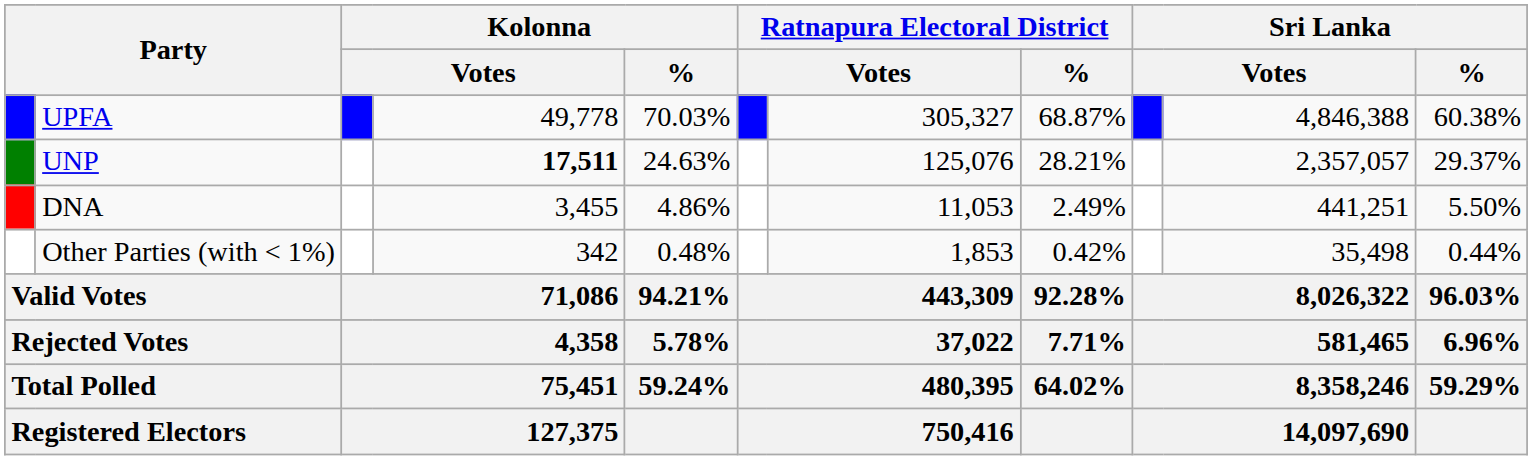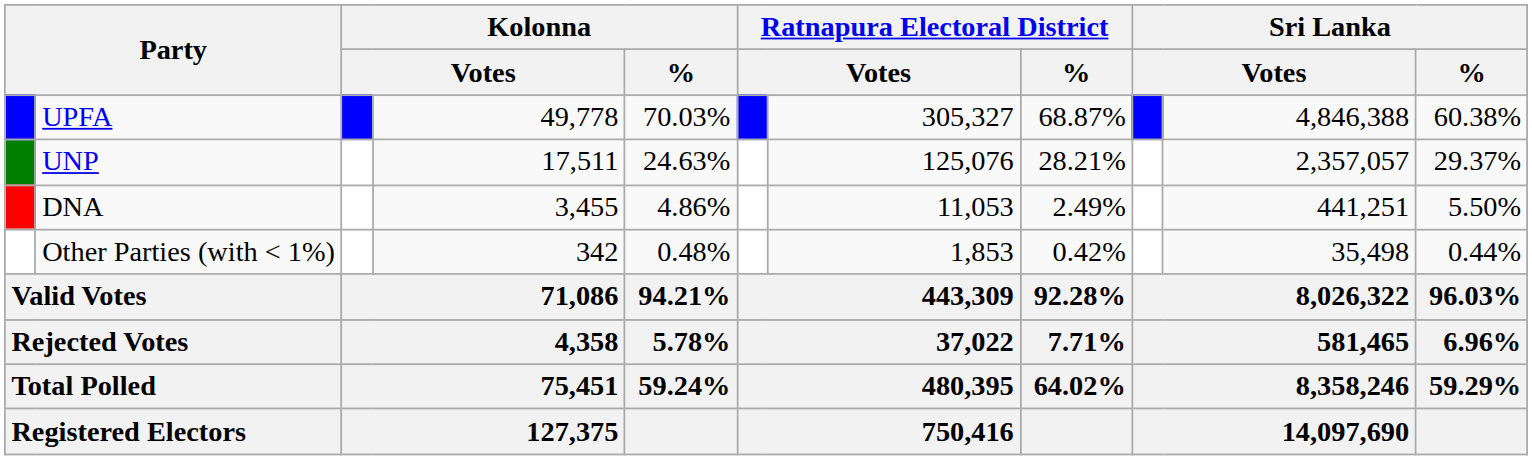UNP | column 4: bold -> normal
